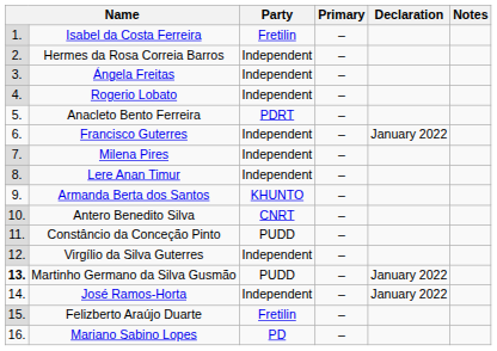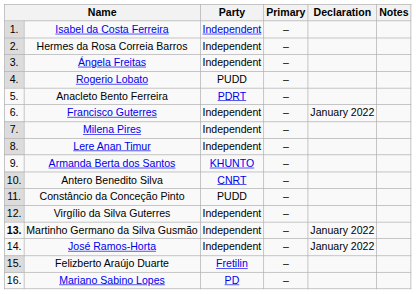Isabel da Costa Ferreira | Party: Fretilin -> Independent
Rogerio Lobato | Party: Independent -> PUDD
Martinho Germano da Silva Gusmão | Party: PUDD -> Independent
